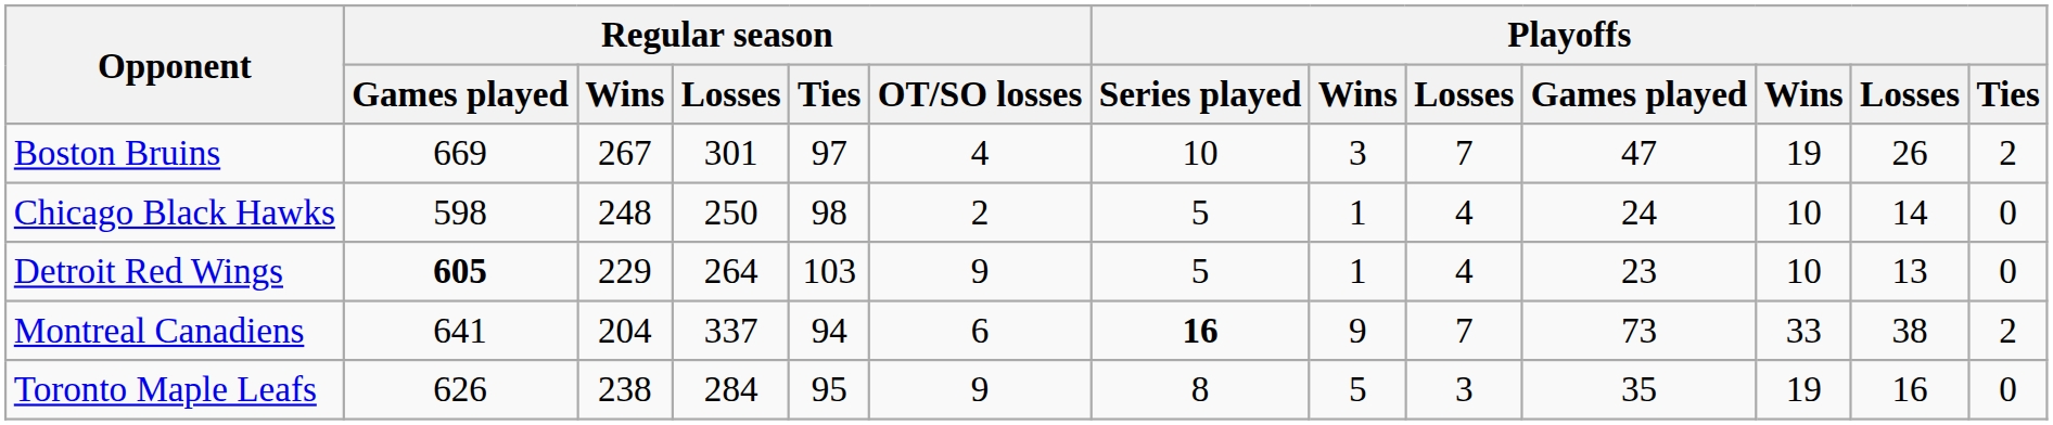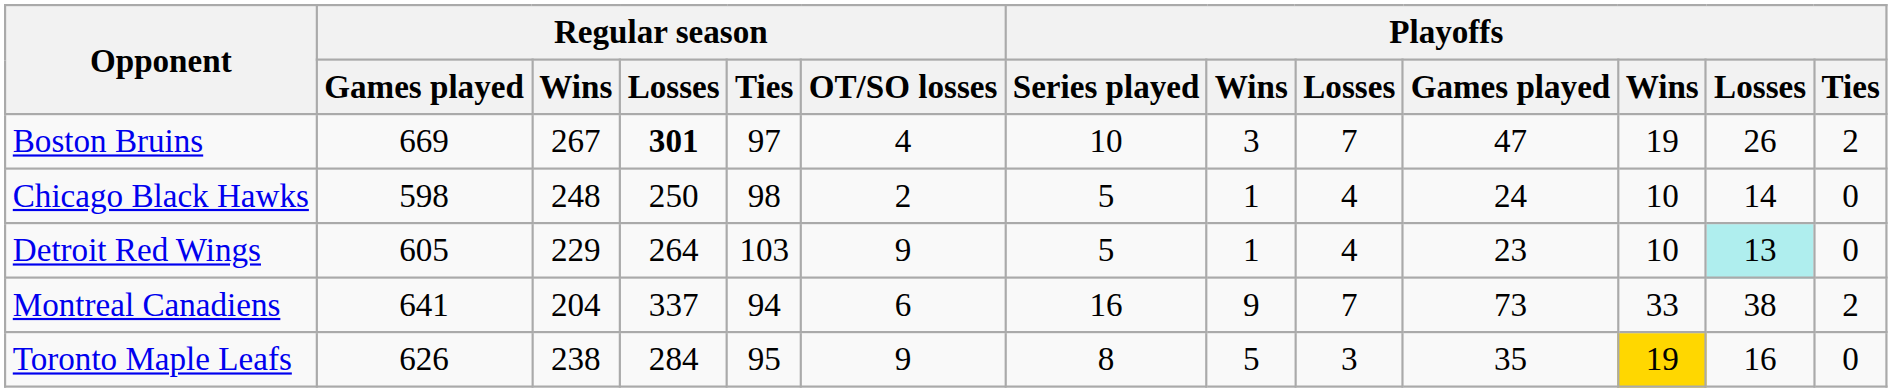Boston Bruins | Regular season / Losses: normal -> bold
Detroit Red Wings | Regular season / Games played: bold -> normal
Detroit Red Wings | column 12: no background -> paleturquoise background
Montreal Canadiens | Playoffs / Series played: bold -> normal
Toronto Maple Leafs | column 11: no background -> gold background
